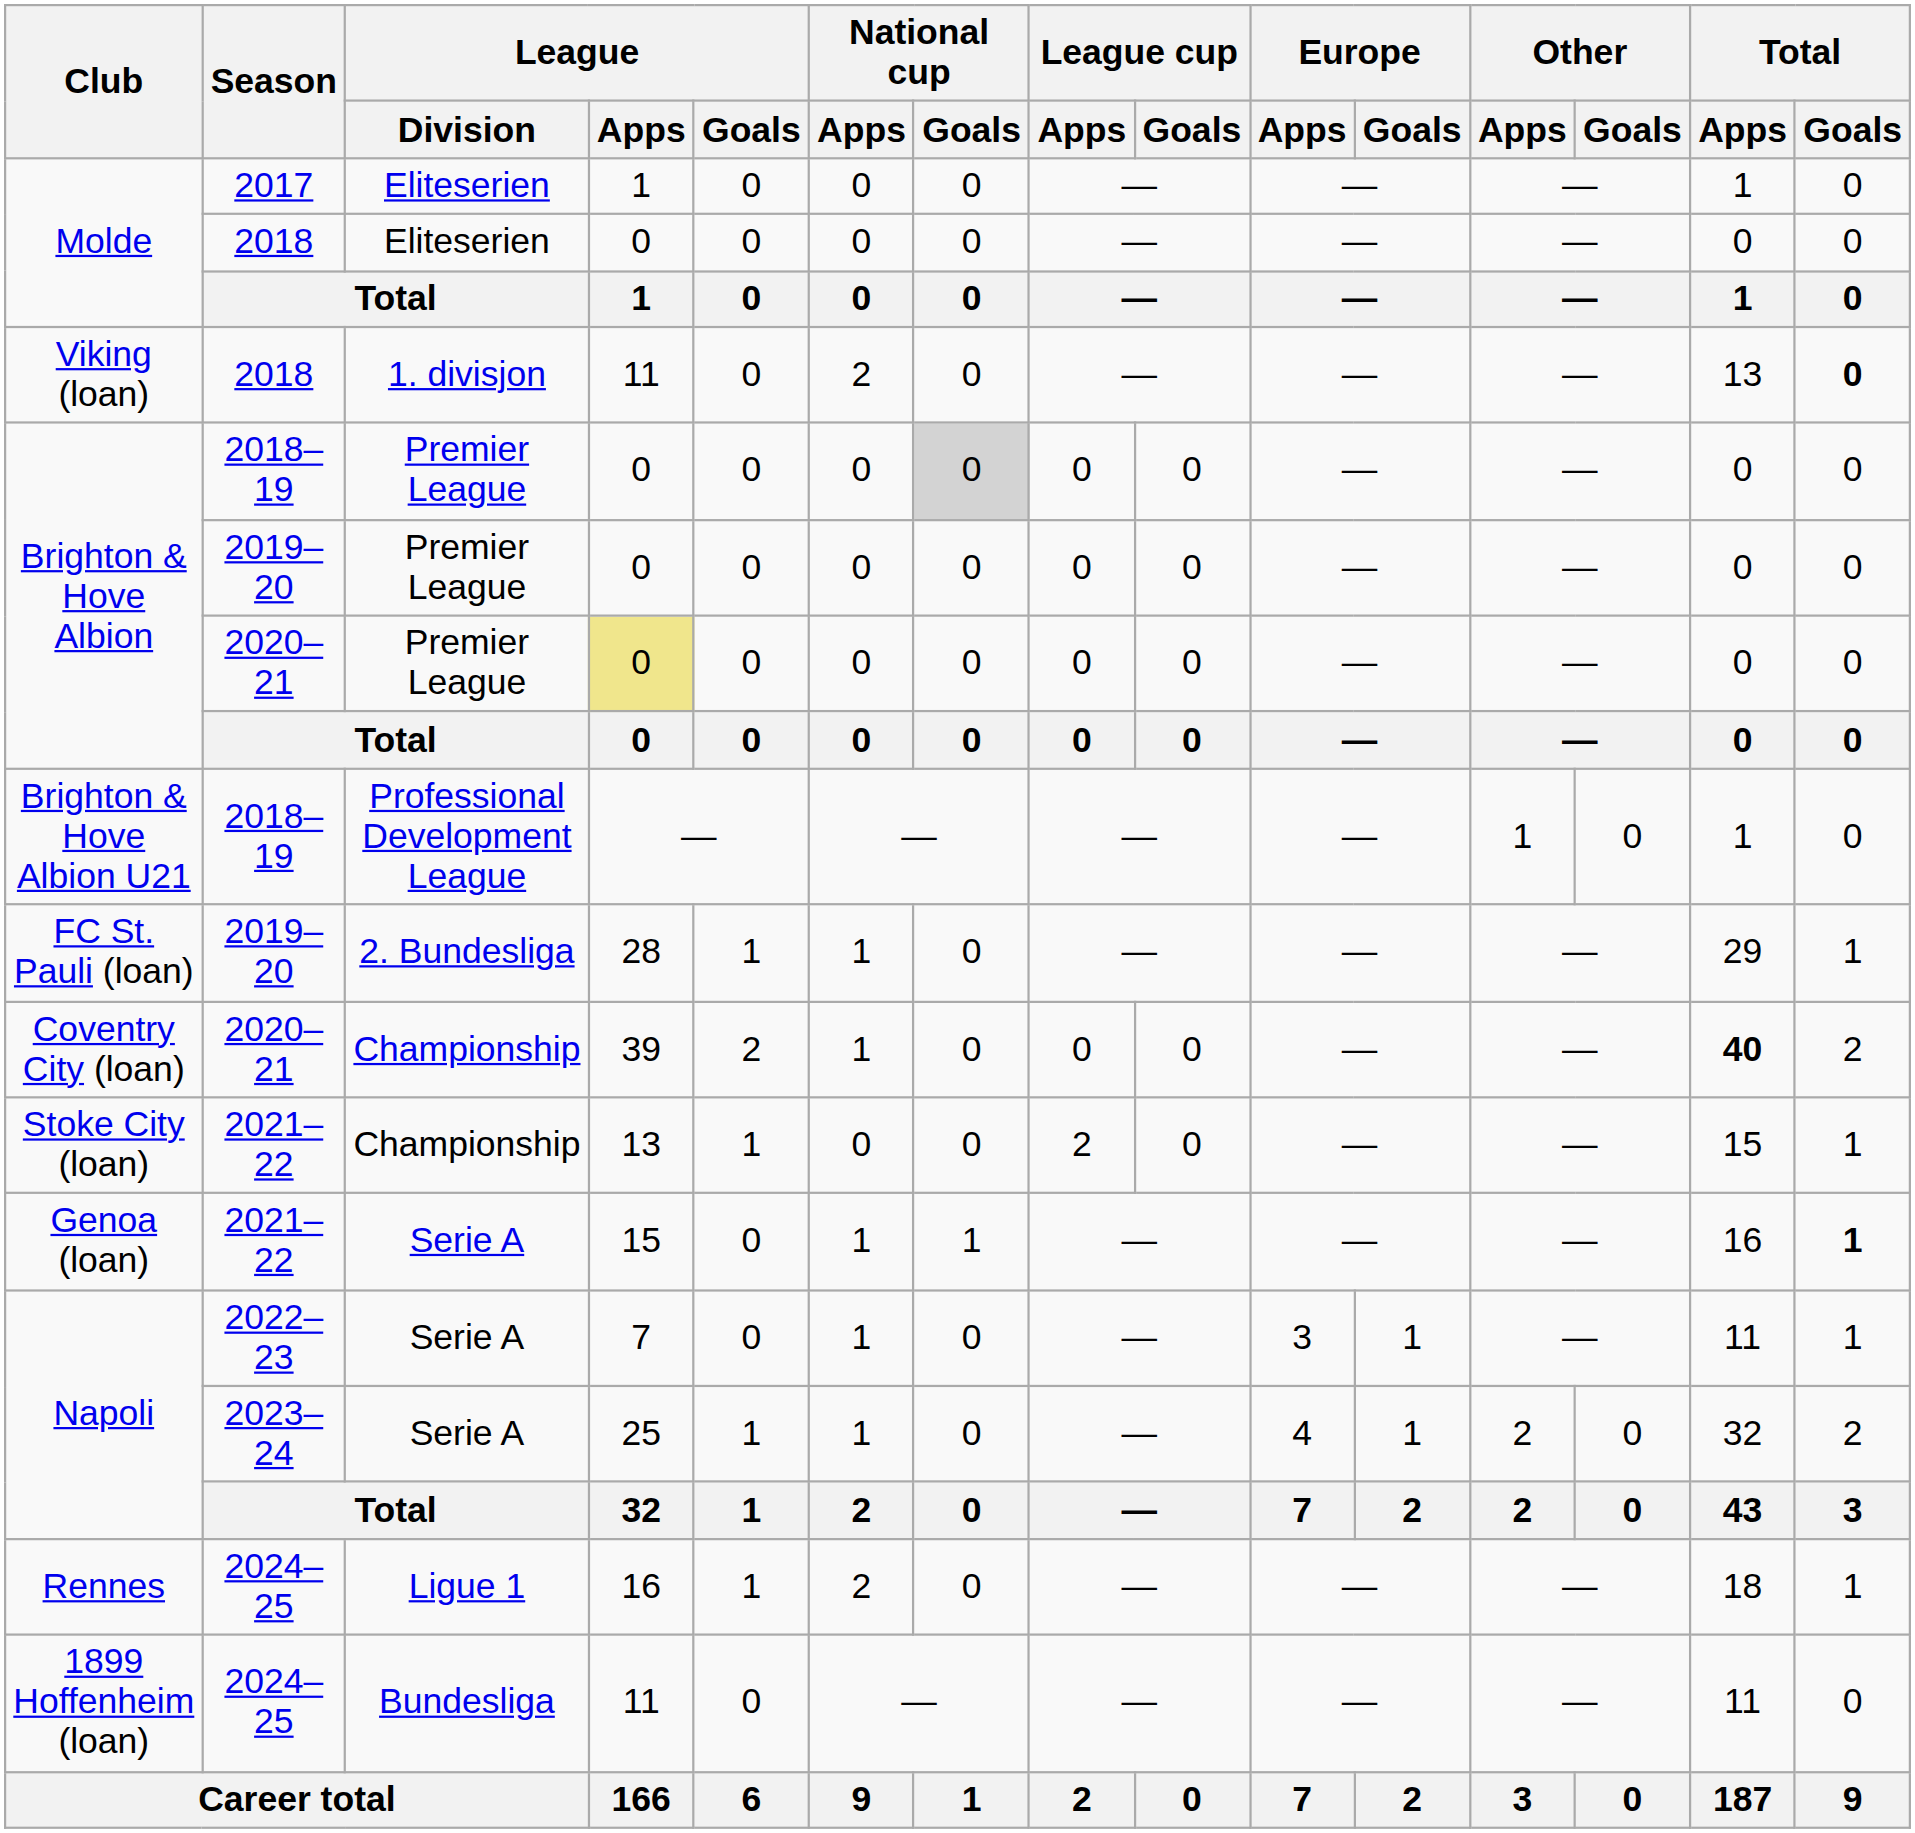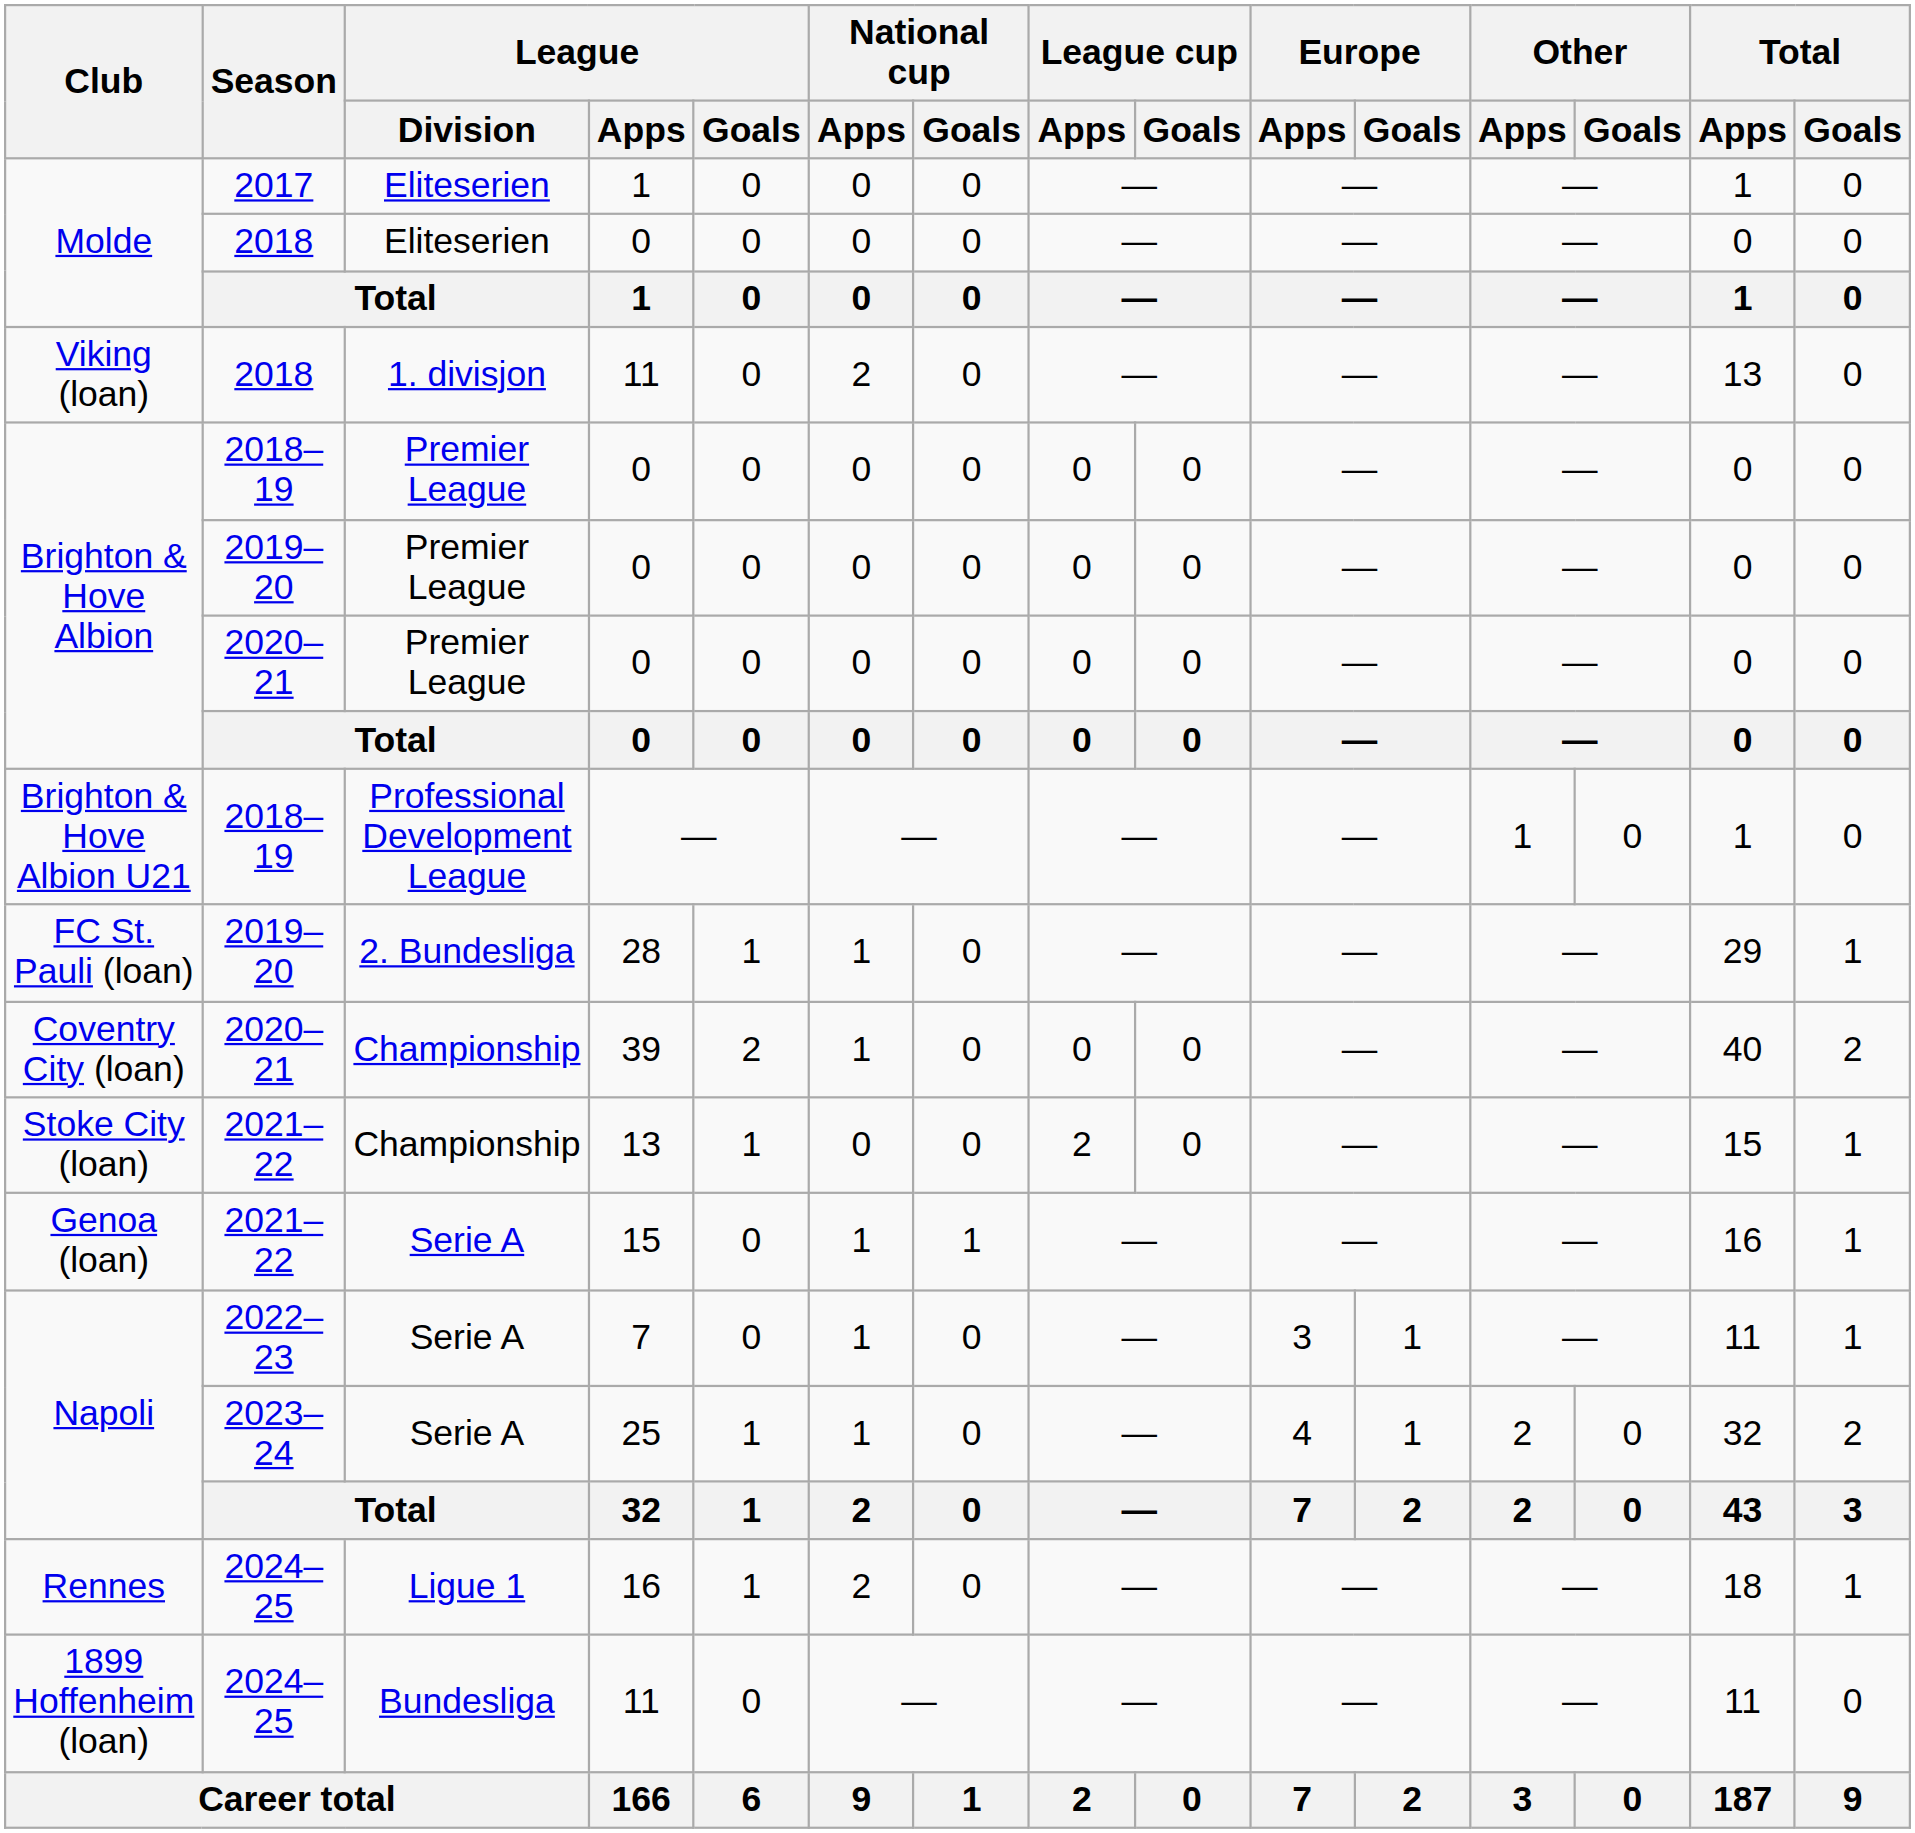Viking (loan) | Total / Goals: bold -> normal
Brighton & Hove Albion / 2018–19 | National cup / Goals: lightgrey background -> no background
Brighton & Hove Albion / 2020–21 | League / Apps: khaki background -> no background
Coventry City (loan) | Total / Apps: bold -> normal
Genoa (loan) | Total / Goals: bold -> normal
